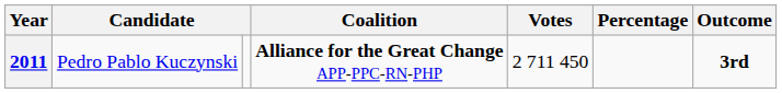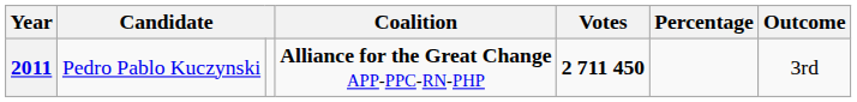2011 | Votes: normal -> bold
2011 | Outcome: bold -> normal
